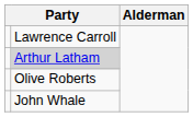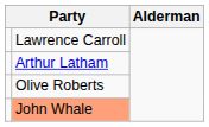Arthur Latham | column 2: lightgrey background -> no background
John Whale | column 2: no background -> lightsalmon background
